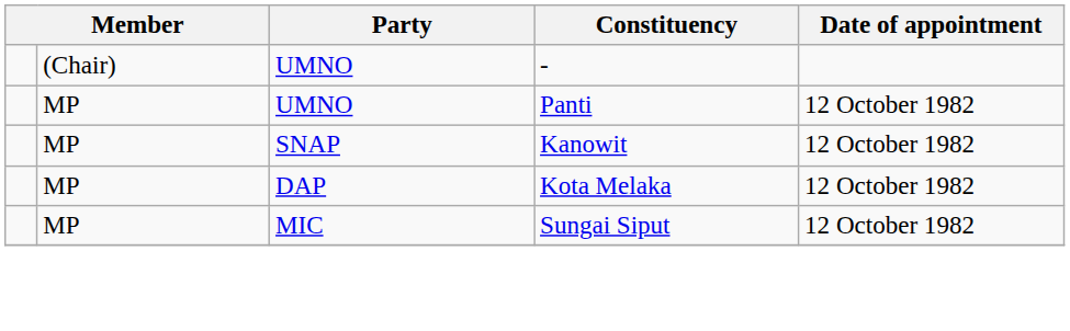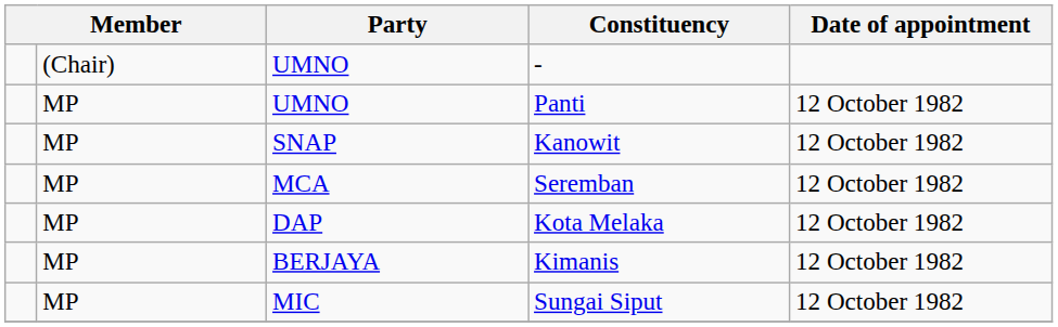+ row: MP | MCA | Seremban | 12 October 1982
+ row: MP | BERJAYA | Kimanis | 12 October 1982
